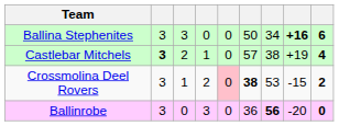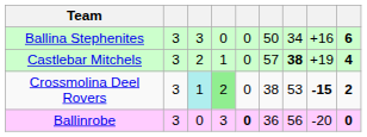Ballina Stephenites | column 8: bold -> normal
Castlebar Mitchels | column 2: bold -> normal
Castlebar Mitchels | column 7: normal -> bold
Crossmolina Deel Rovers | column 3: no background -> paleturquoise background
Crossmolina Deel Rovers | column 4: no background -> lightgreen background
Crossmolina Deel Rovers | column 5: pink background -> no background
Crossmolina Deel Rovers | column 6: bold -> normal
Crossmolina Deel Rovers | column 8: normal -> bold
Ballinrobe | column 5: normal -> bold
Ballinrobe | column 7: bold -> normal
